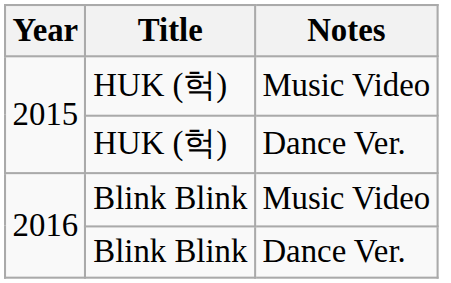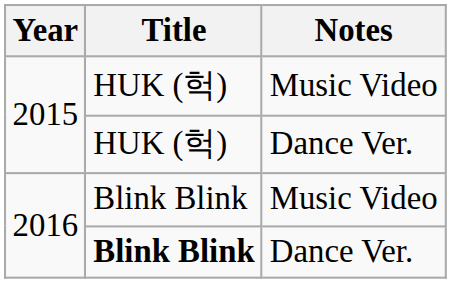2016 / Dance Ver. | Title: normal -> bold
